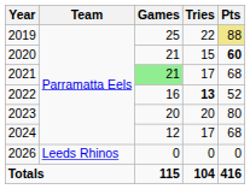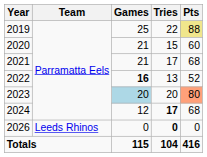2020 | Pts: bold -> normal
2021 | Games: lightgreen background -> no background
2022 | Games: normal -> bold
2022 | Tries: bold -> normal
2023 | Games: no background -> lightblue background
2023 | Pts: no background -> lightsalmon background
2024 | Tries: normal -> bold
2026 | Tries: normal -> bold
